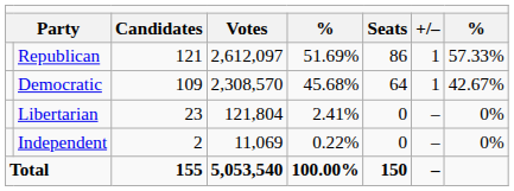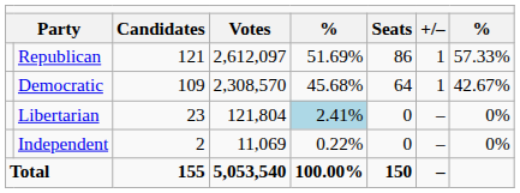Libertarian | column 5: no background -> lightblue background
